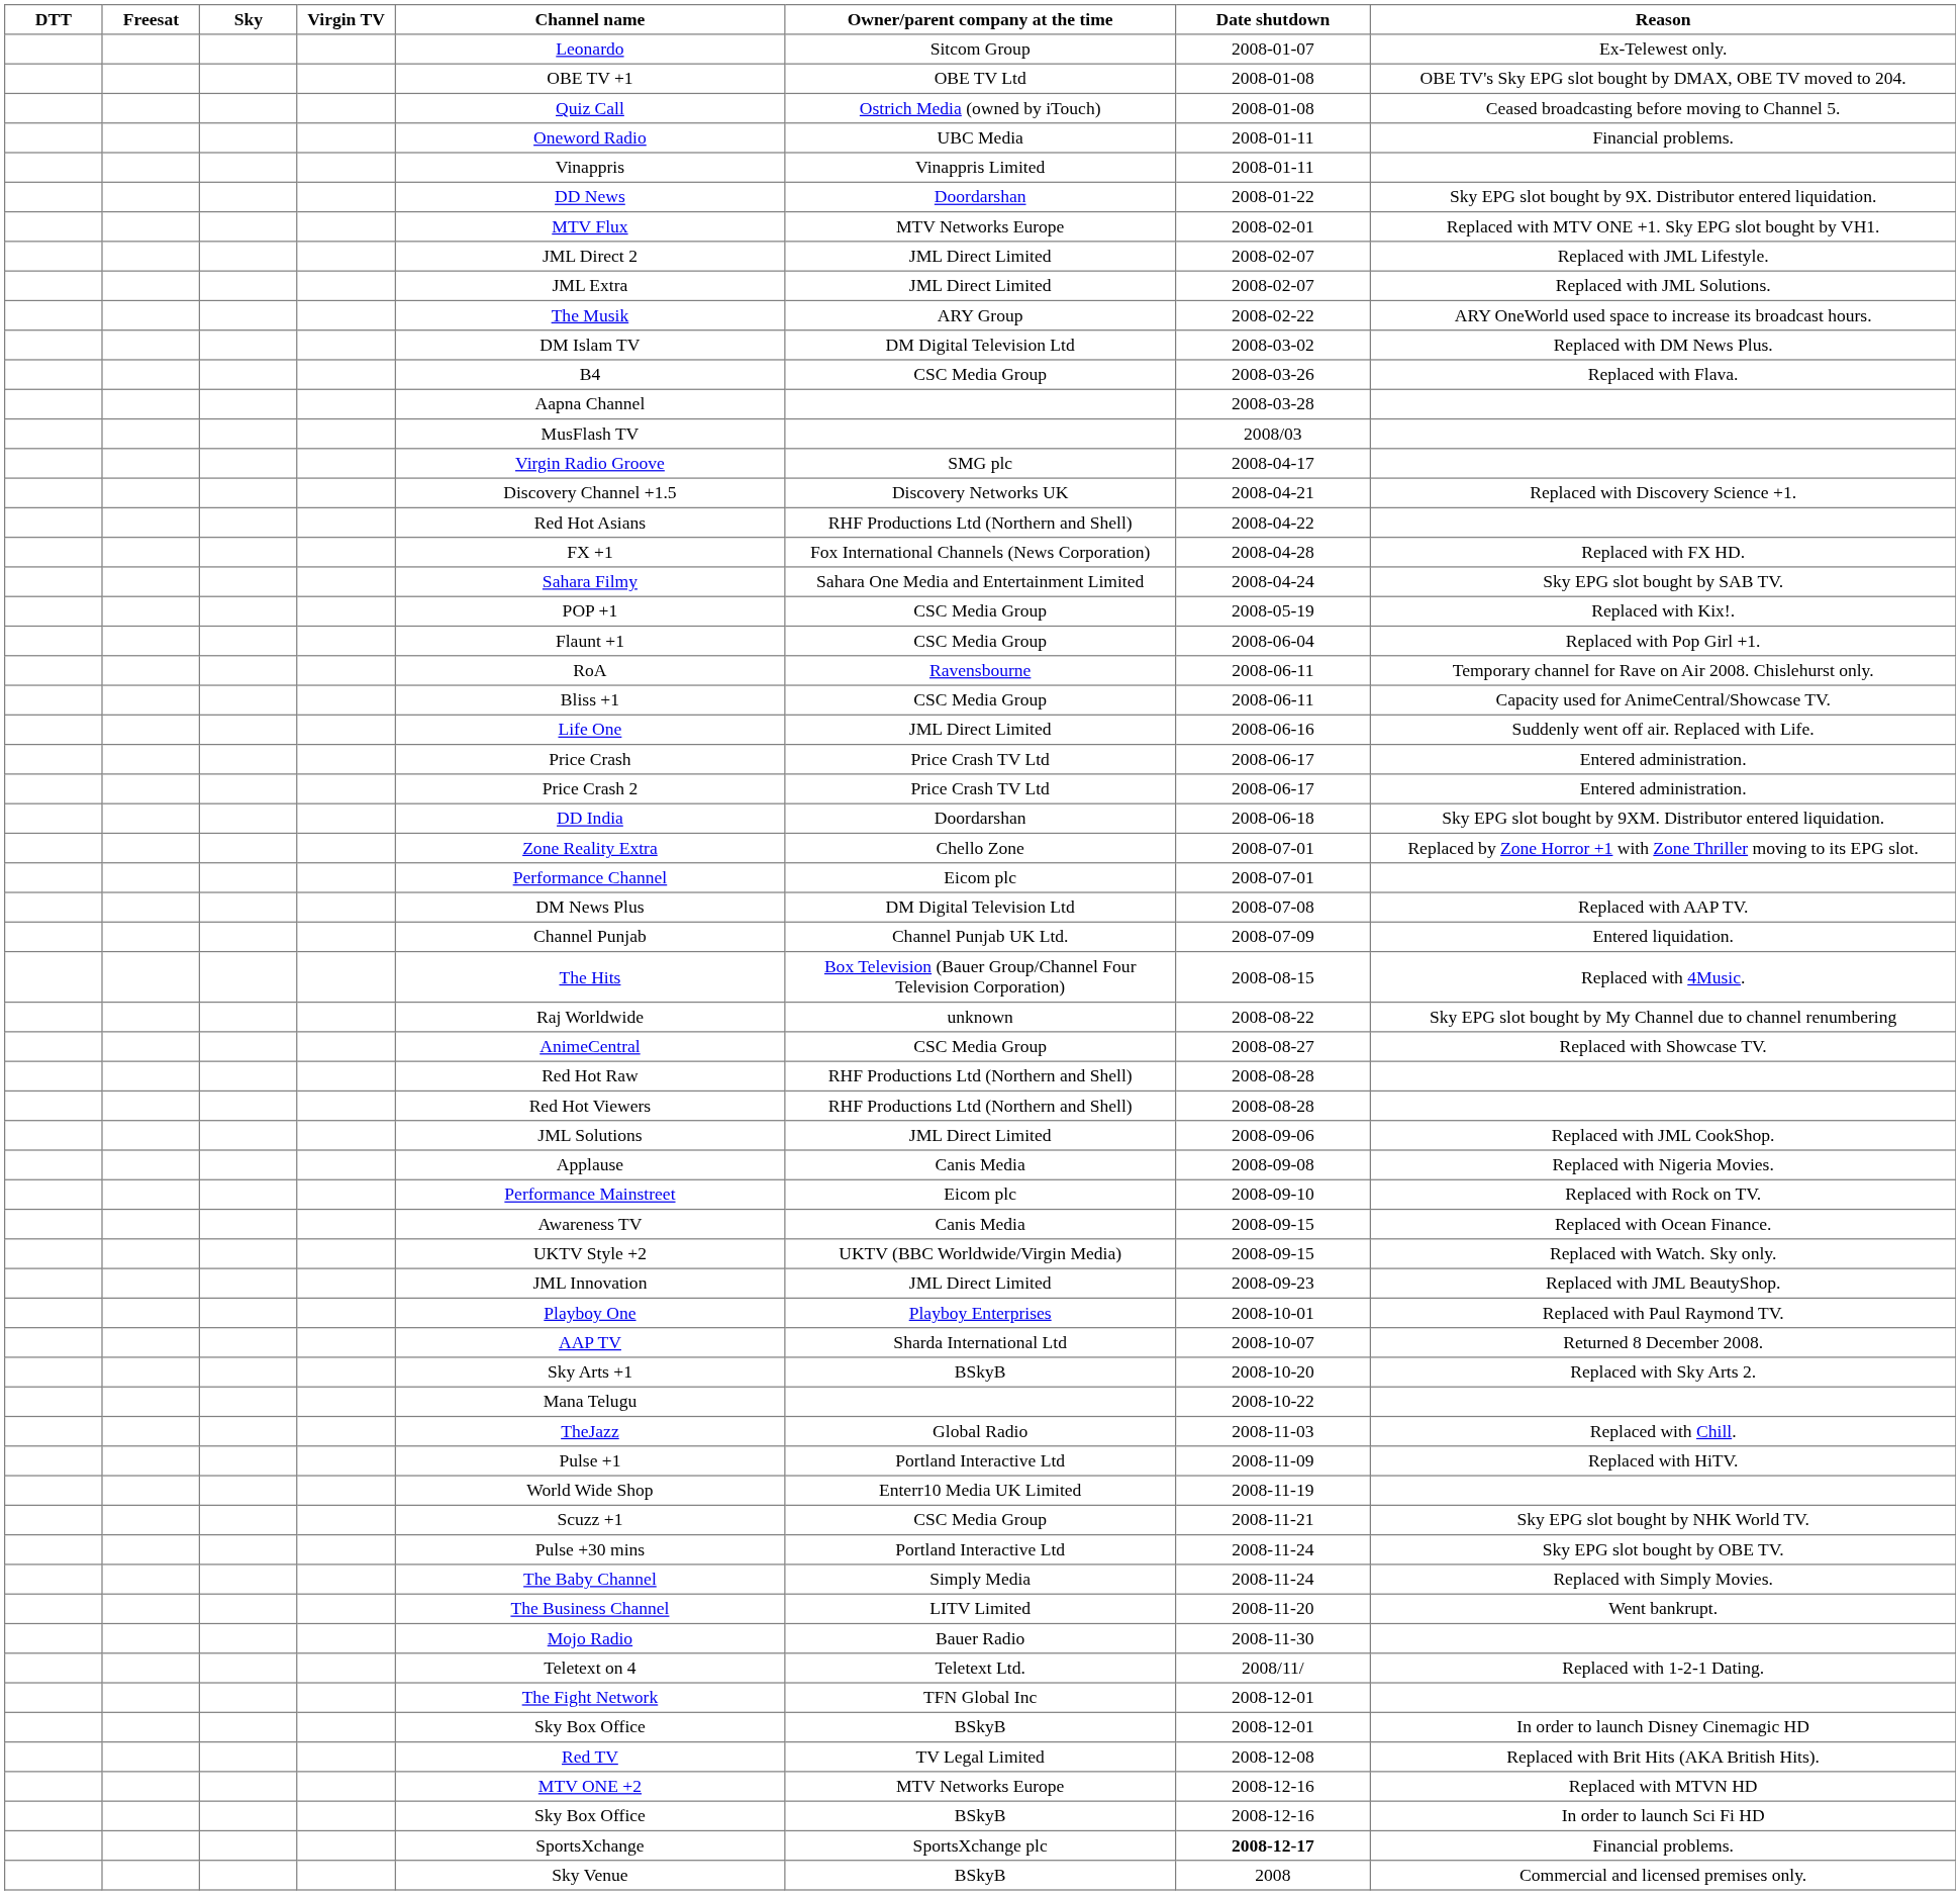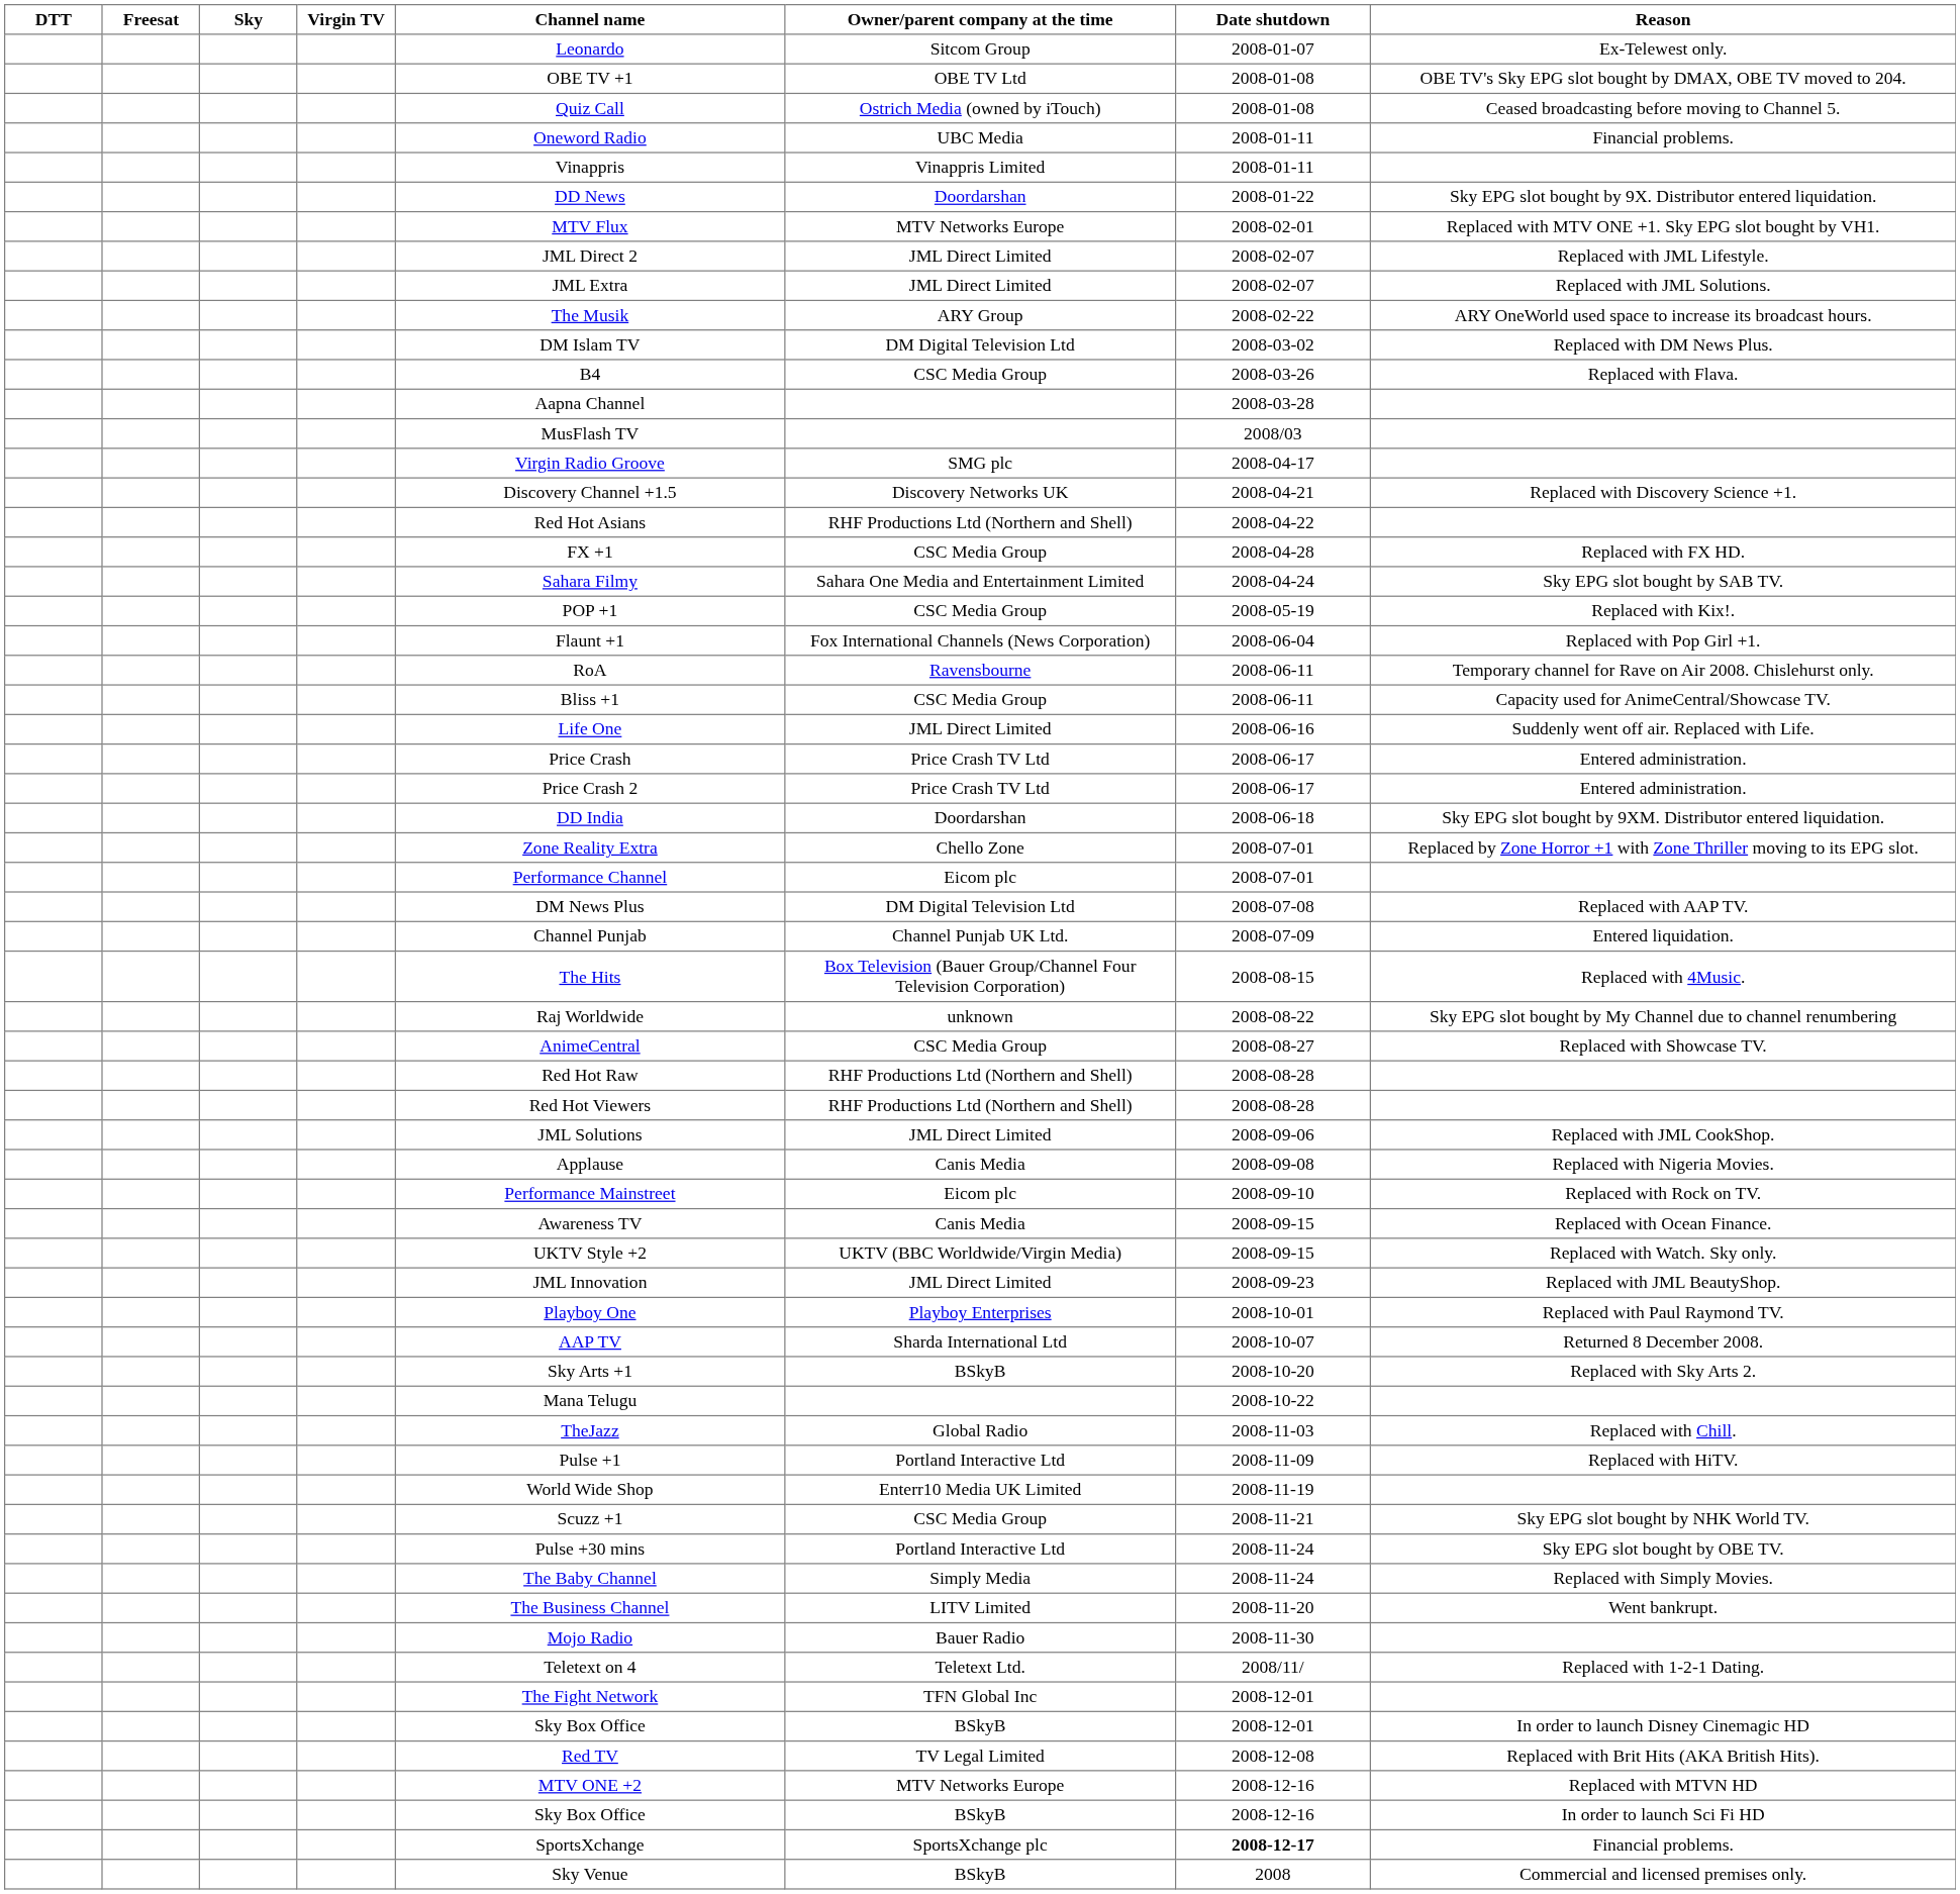row 19 | Owner/parent company at the time: Fox International Channels (News Corporation) -> CSC Media Group
row 22 | Owner/parent company at the time: CSC Media Group -> Fox International Channels (News Corporation)
